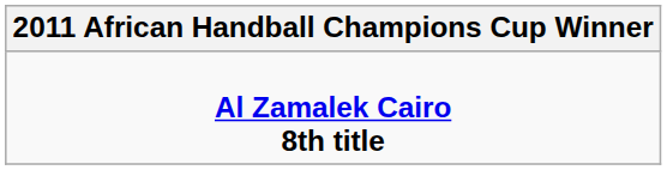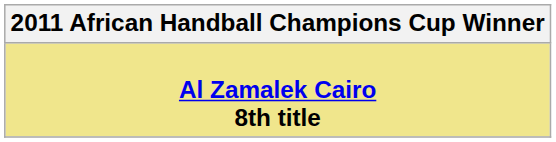row 2 | column 1: no background -> khaki background
